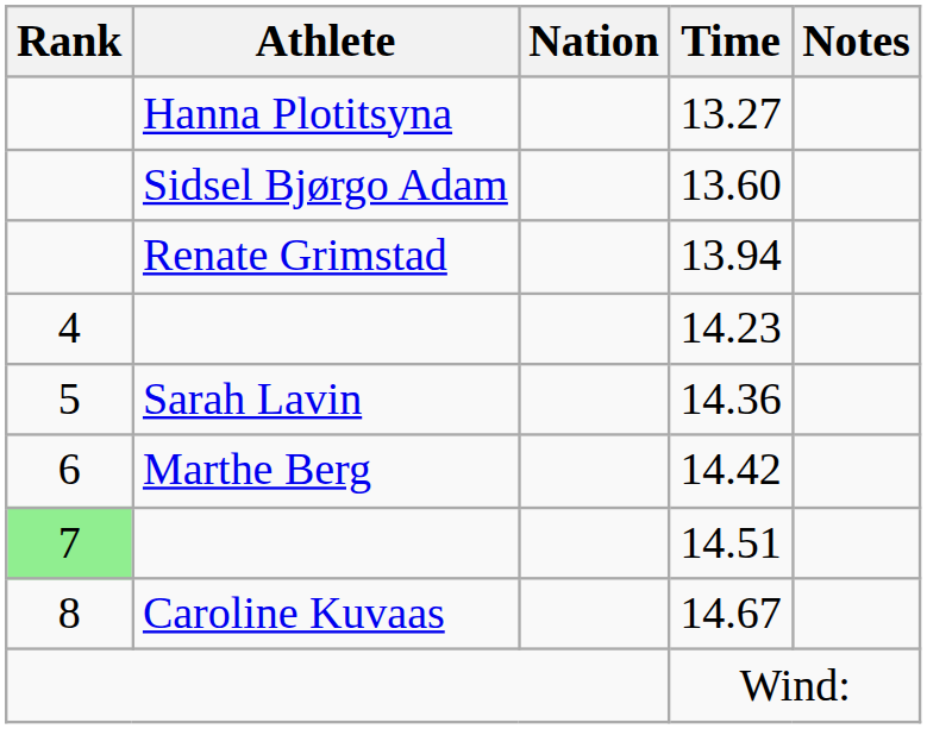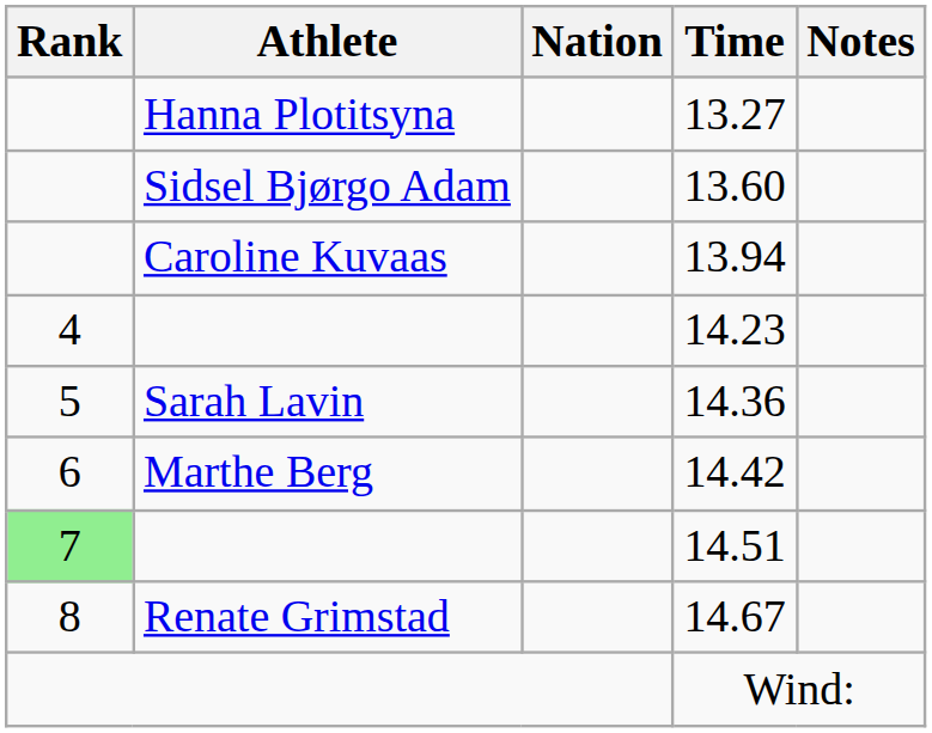13.94 | Athlete: Renate Grimstad -> Caroline Kuvaas
14.67 | Athlete: Caroline Kuvaas -> Renate Grimstad
